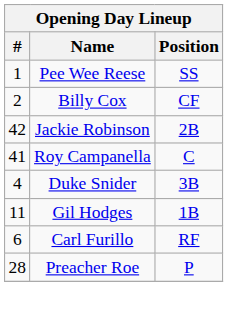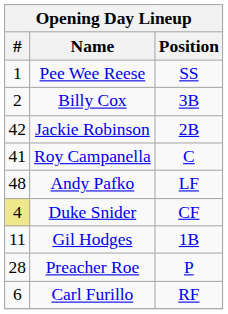Billy Cox | Position: CF -> 3B
+ row: 48 | Andy Pafko | LF
Duke Snider | #: no background -> khaki background
Duke Snider | Position: 3B -> CF
rows swapped: Carl Furillo <-> Preacher Roe
